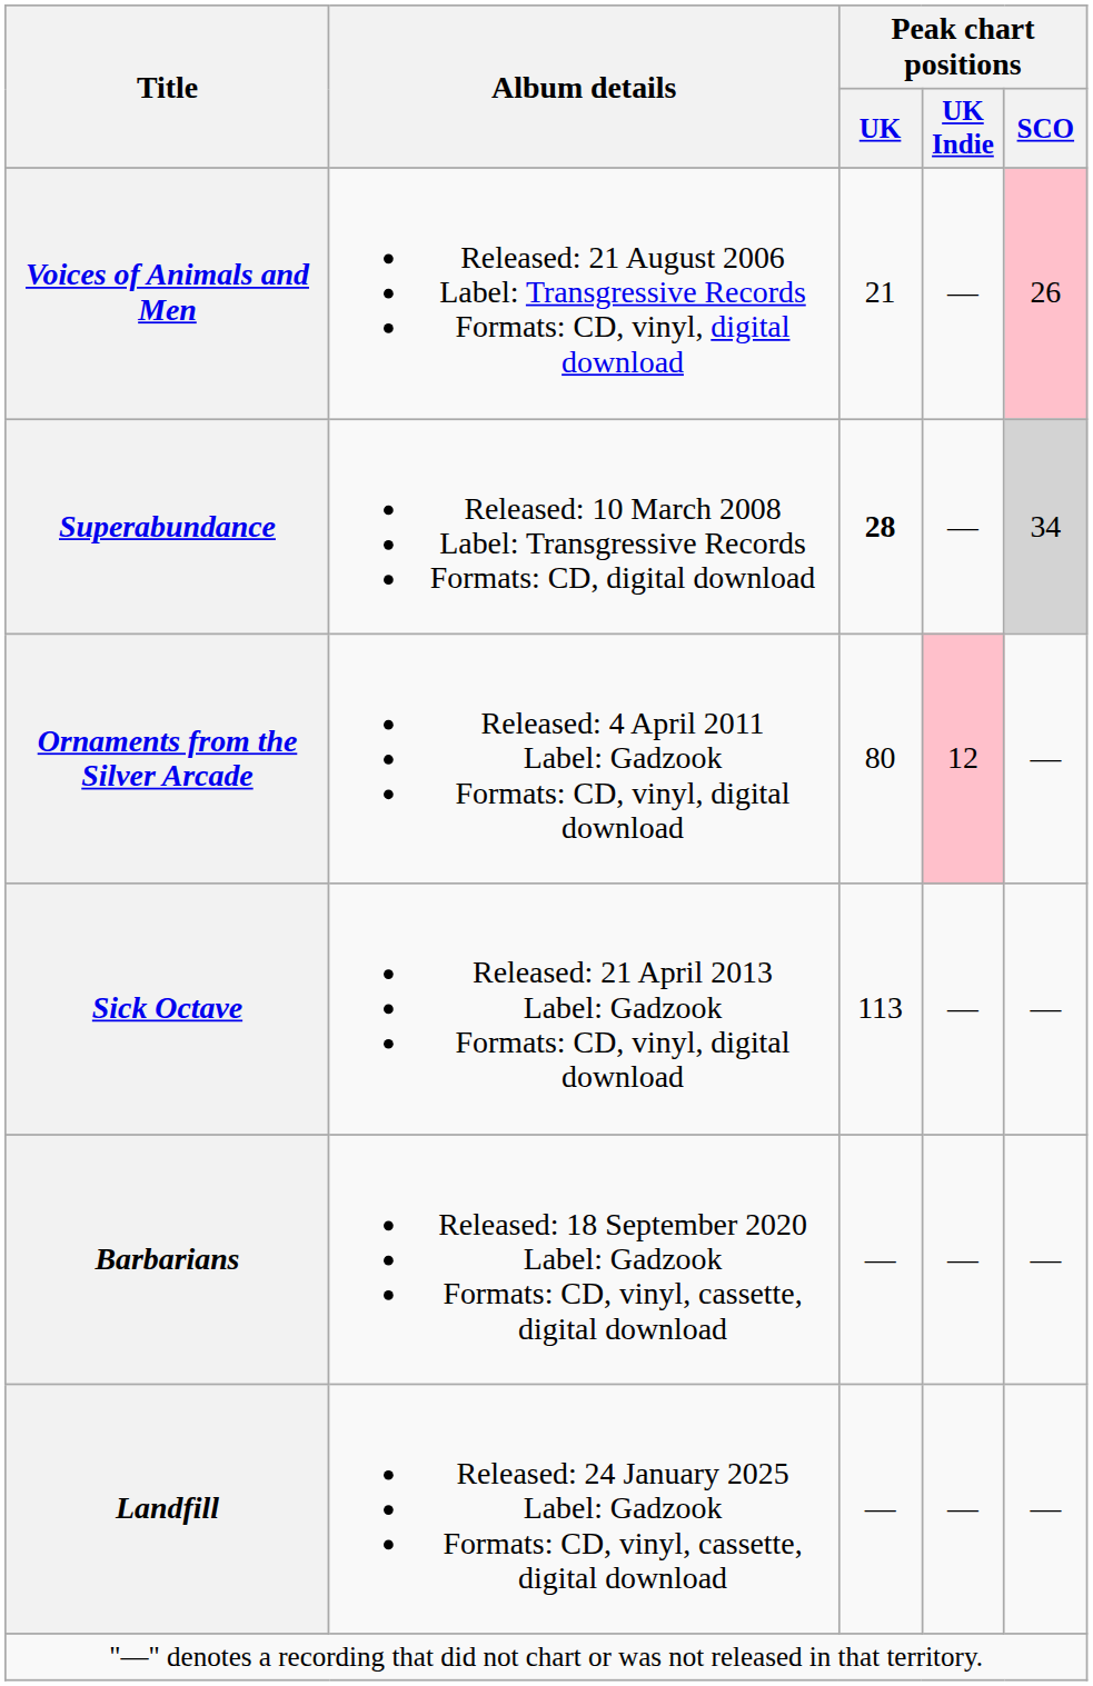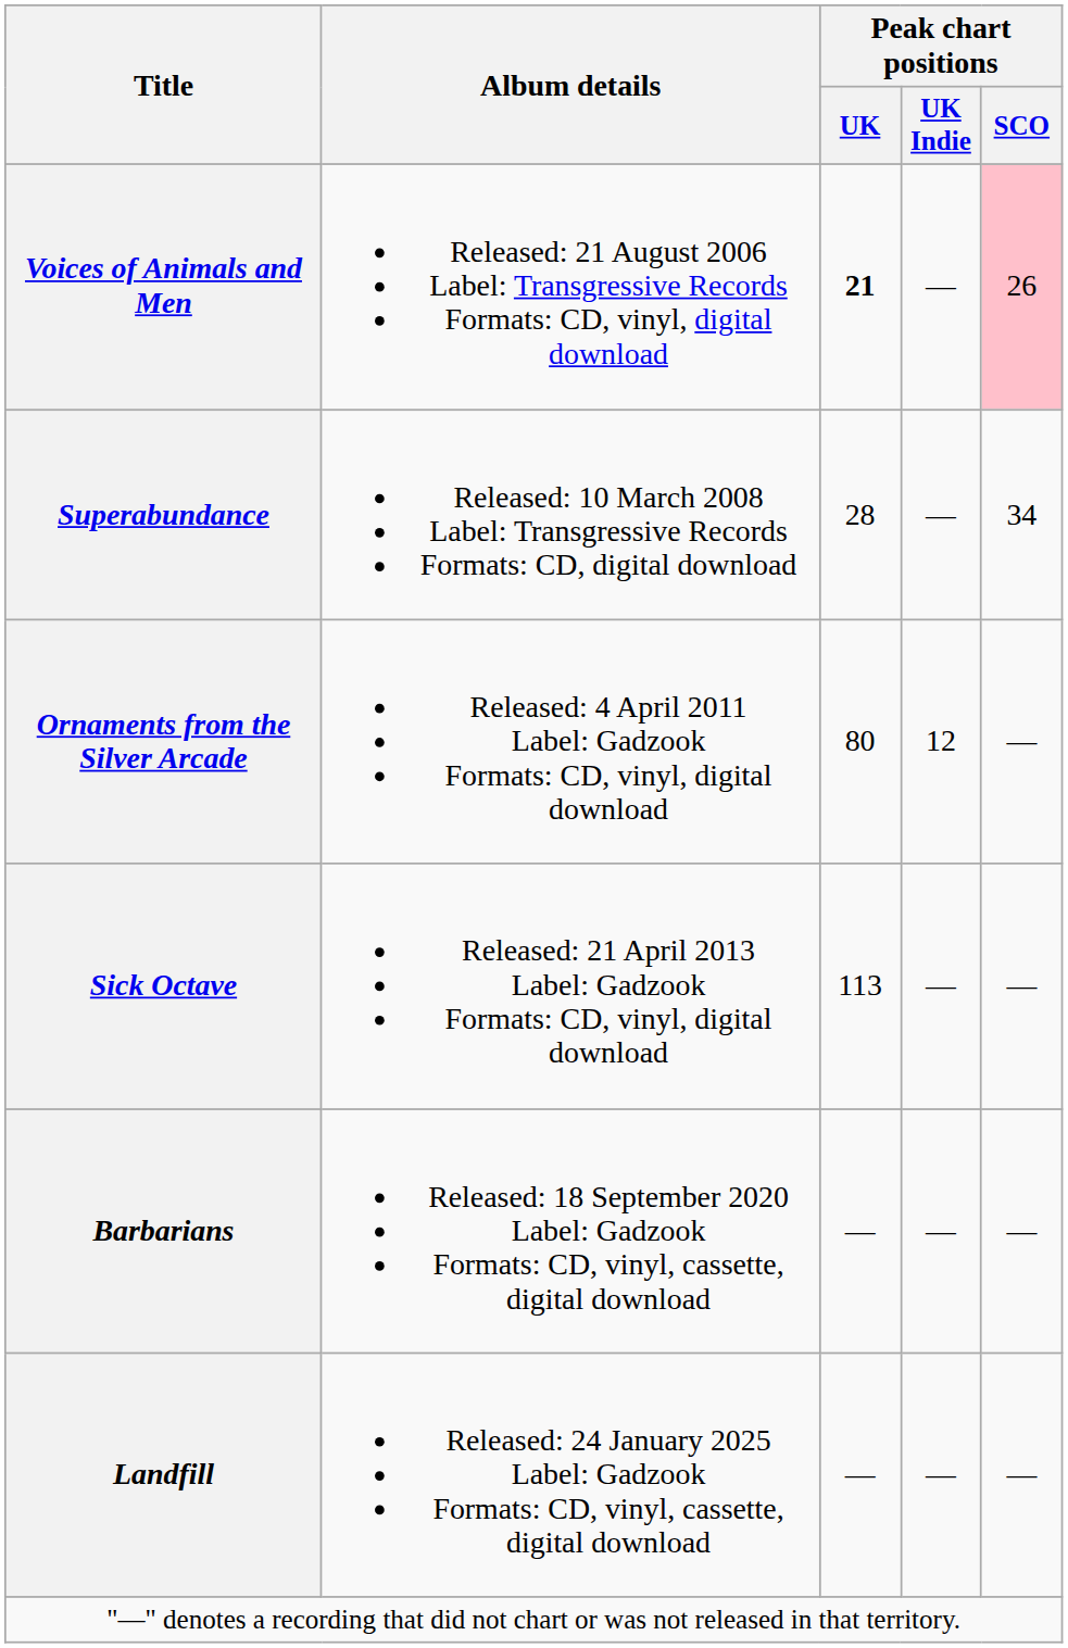Voices of Animals and Men | Peak chart positions / UK: normal -> bold
Superabundance | Peak chart positions / UK: bold -> normal
Superabundance | Peak chart positions / SCO: lightgrey background -> no background
Ornaments from the Silver Arcade | Peak chart positions / UK Indie: pink background -> no background
